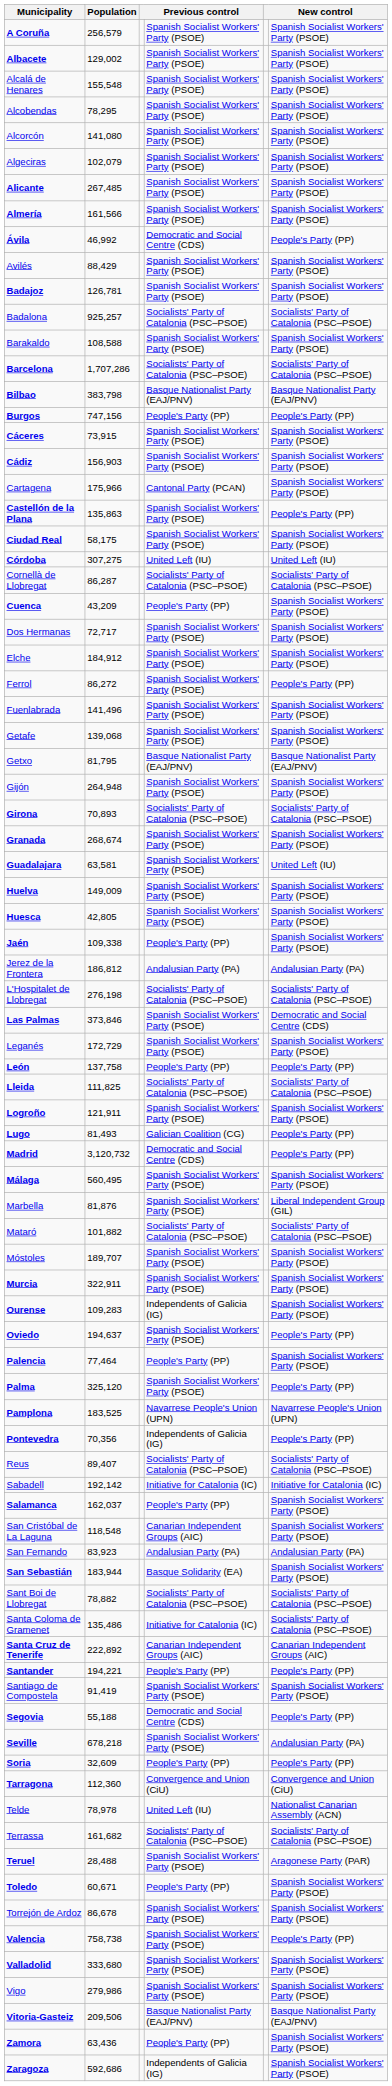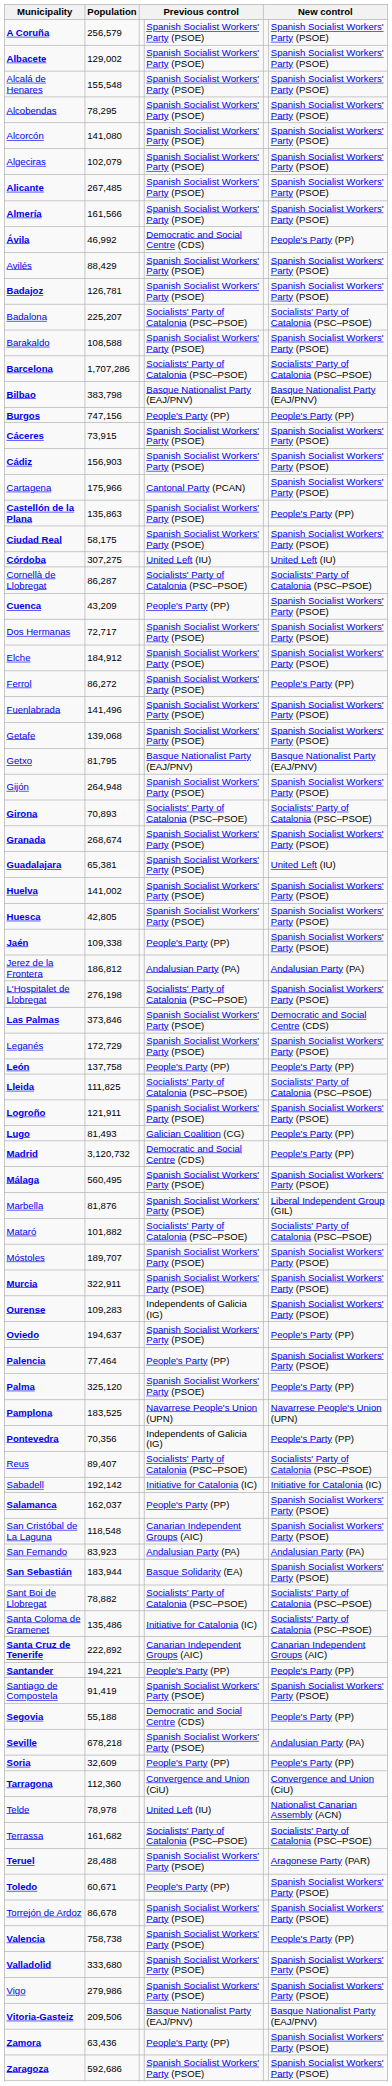Badalona | Population: 925,257 -> 225,207
Guadalajara | Population: 63,581 -> 65,381
Huelva | Population: 149,009 -> 141,002
L'Hospitalet de Llobregat | column 6: Socialists' Party of Catalonia (PSC–PSOE) -> Spanish Socialist Workers' Party (PSOE)
Zaragoza | column 4: Independents of Galicia (IG) -> Spanish Socialist Workers' Party (PSOE)
